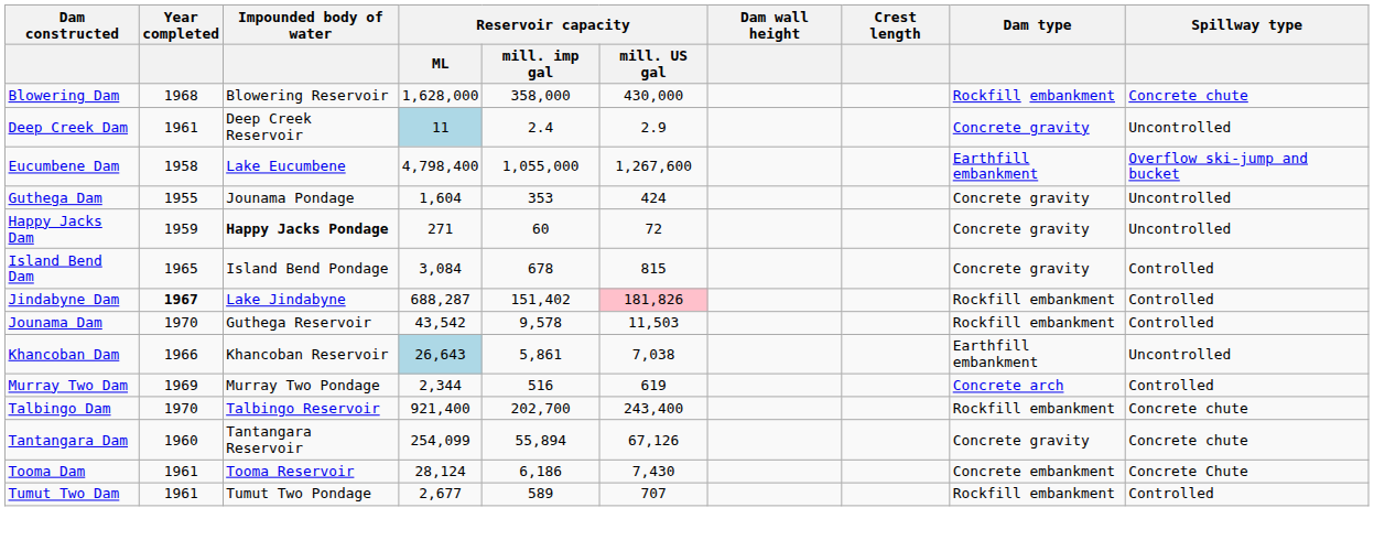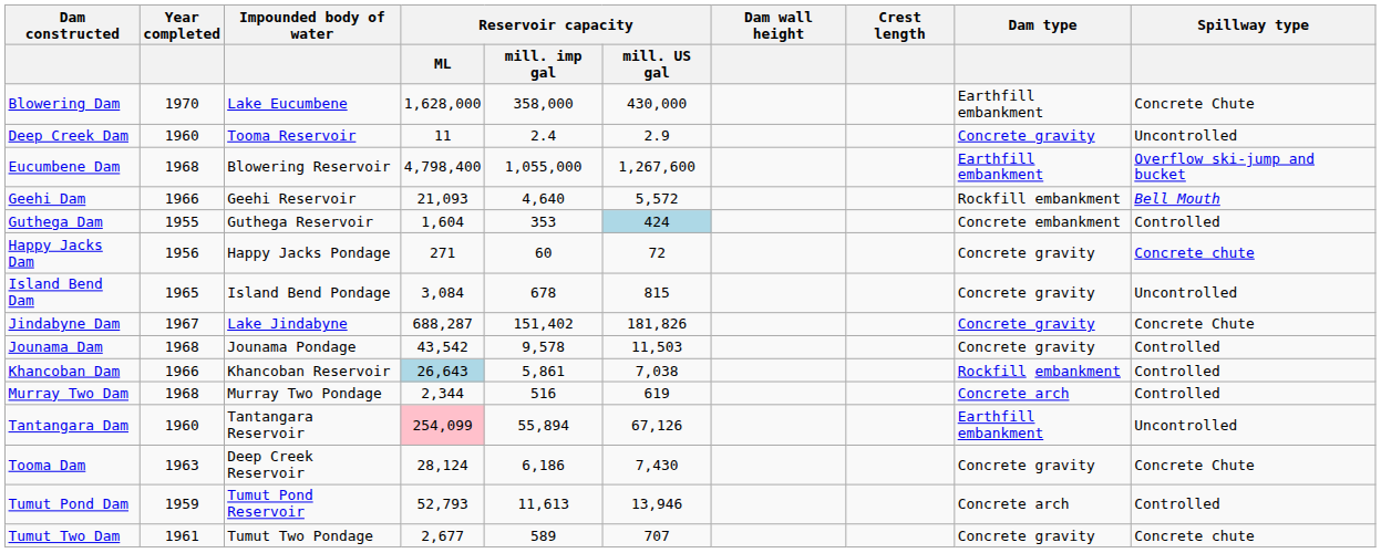Blowering Dam | Year completed: 1968 -> 1970
Blowering Dam | Impounded body of water: Blowering Reservoir -> Lake Eucumbene
Blowering Dam | Dam type: Rockfill embankment -> Earthfill embankment
Blowering Dam | Spillway type: Concrete chute -> Concrete Chute
Deep Creek Dam | Year completed: 1961 -> 1960
Deep Creek Dam | Impounded body of water: Deep Creek Reservoir -> Tooma Reservoir
Deep Creek Dam | Reservoir capacity / ML: lightblue background -> no background
Eucumbene Dam | Year completed: 1958 -> 1968
Eucumbene Dam | Impounded body of water: Lake Eucumbene -> Blowering Reservoir
+ row: Geehi Dam | 1966 | Geehi Reservoir | 21,093 | 4,640 | 5,572 | Rockfill embankment | Bell Mouth
Guthega Dam | Impounded body of water: Jounama Pondage -> Guthega Reservoir
Guthega Dam | Reservoir capacity / mill. US gal: no background -> lightblue background
Guthega Dam | Dam type: Concrete gravity -> Concrete embankment
Guthega Dam | Spillway type: Uncontrolled -> Controlled
Happy Jacks Dam | Year completed: 1959 -> 1956
Happy Jacks Dam | Impounded body of water: bold -> normal
Happy Jacks Dam | Spillway type: Uncontrolled -> Concrete chute
Island Bend Dam | Spillway type: Controlled -> Uncontrolled
Jindabyne Dam | Year completed: bold -> normal
Jindabyne Dam | Reservoir capacity / mill. US gal: pink background -> no background
Jindabyne Dam | Dam type: Rockfill embankment -> Concrete gravity
Jindabyne Dam | Spillway type: Controlled -> Concrete Chute
Jounama Dam | Year completed: 1970 -> 1968
Jounama Dam | Impounded body of water: Guthega Reservoir -> Jounama Pondage
Jounama Dam | Dam type: Rockfill embankment -> Concrete gravity
Khancoban Dam | Dam type: Earthfill embankment -> Rockfill embankment
Khancoban Dam | Spillway type: Uncontrolled -> Controlled
Murray Two Dam | Year completed: 1969 -> 1968
- row: Talbingo Dam | 1970 | Talbingo Reservoir | 921,400 | 202,700 | 243,400 | Rockfill embankment | Concrete chute
Tantangara Dam | Reservoir capacity / ML: no background -> pink background
Tantangara Dam | Dam type: Concrete gravity -> Earthfill embankment
Tantangara Dam | Spillway type: Concrete chute -> Uncontrolled
Tooma Dam | Year completed: 1961 -> 1963
Tooma Dam | Impounded body of water: Tooma Reservoir -> Deep Creek Reservoir
Tooma Dam | Dam type: Concrete embankment -> Concrete gravity
+ row: Tumut Pond Dam | 1959 | Tumut Pond Reservoir | 52,793 | 11,613 | 13,946 | Concrete arch | Controlled
Tumut Two Dam | Dam type: Rockfill embankment -> Concrete gravity
Tumut Two Dam | Spillway type: Controlled -> Concrete chute
